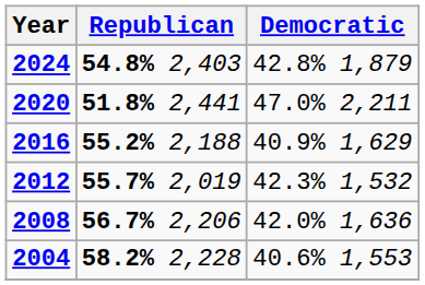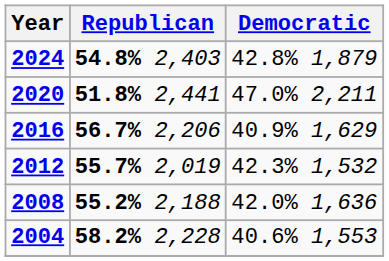2016 | Republican: 55.2% 2,188 -> 56.7% 2,206
2008 | Republican: 56.7% 2,206 -> 55.2% 2,188
